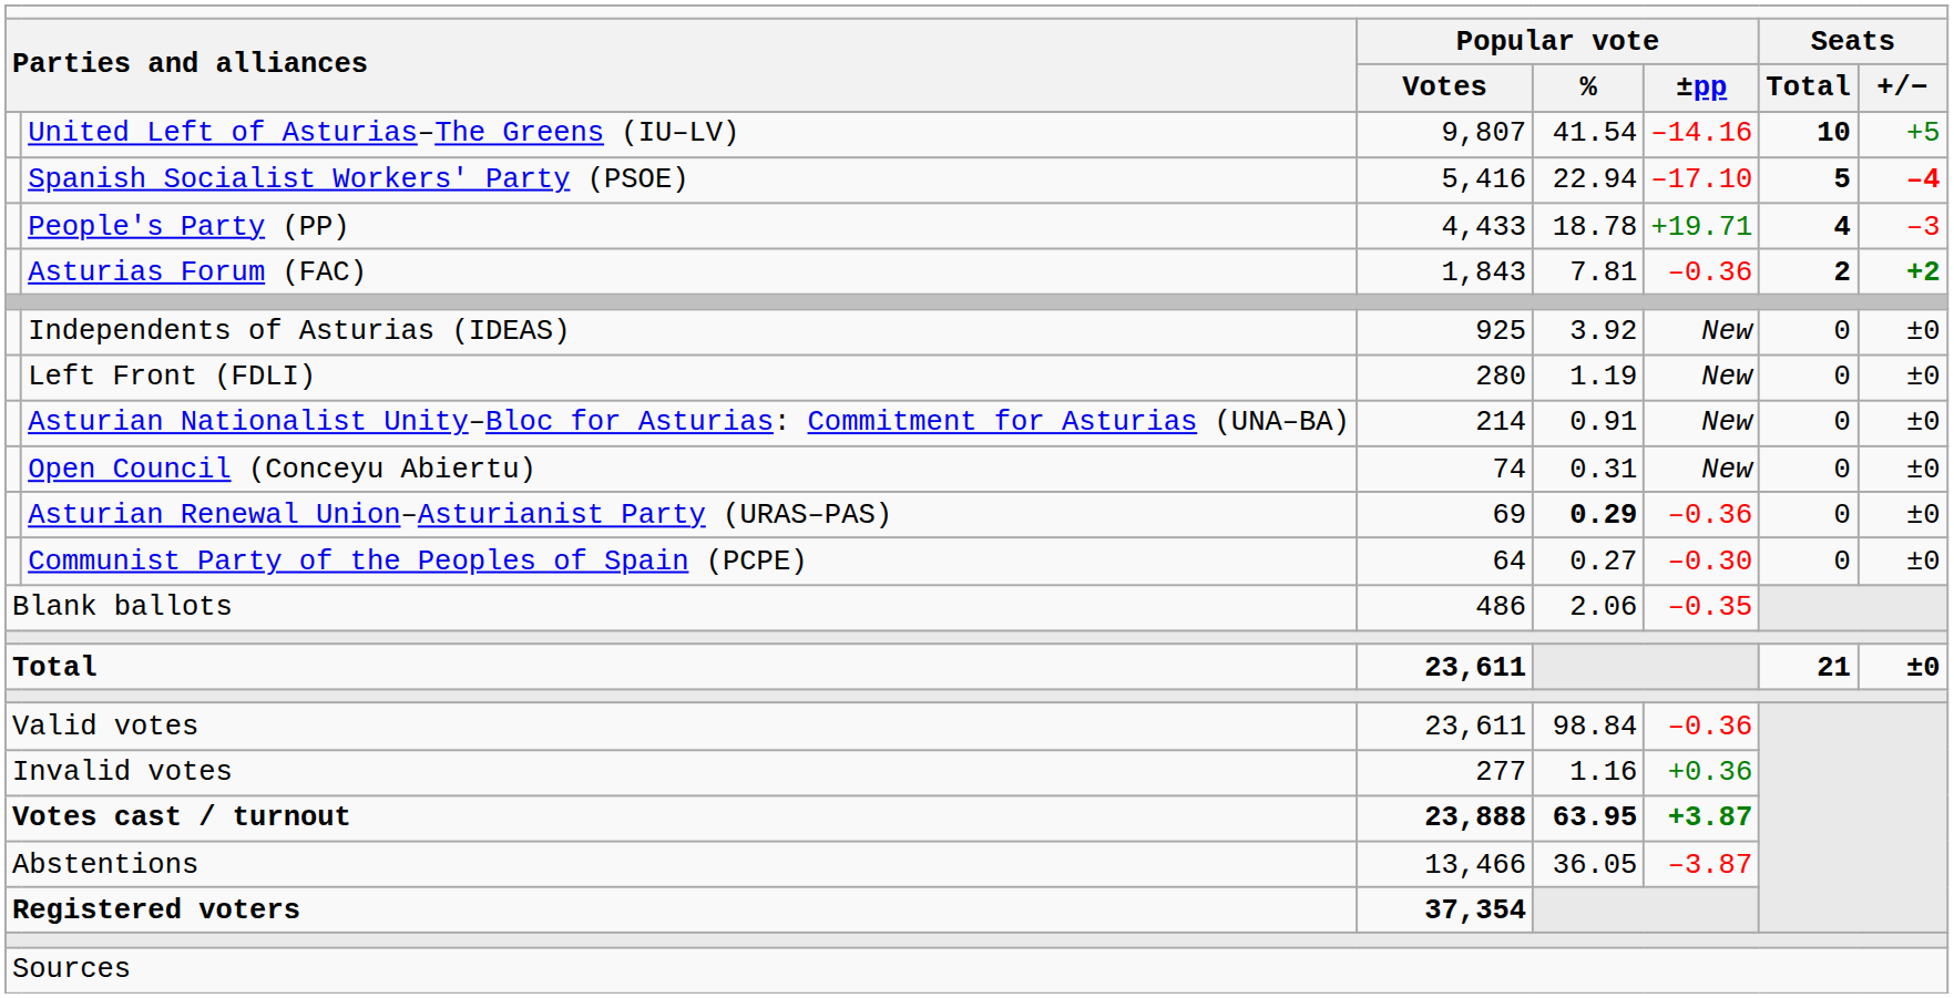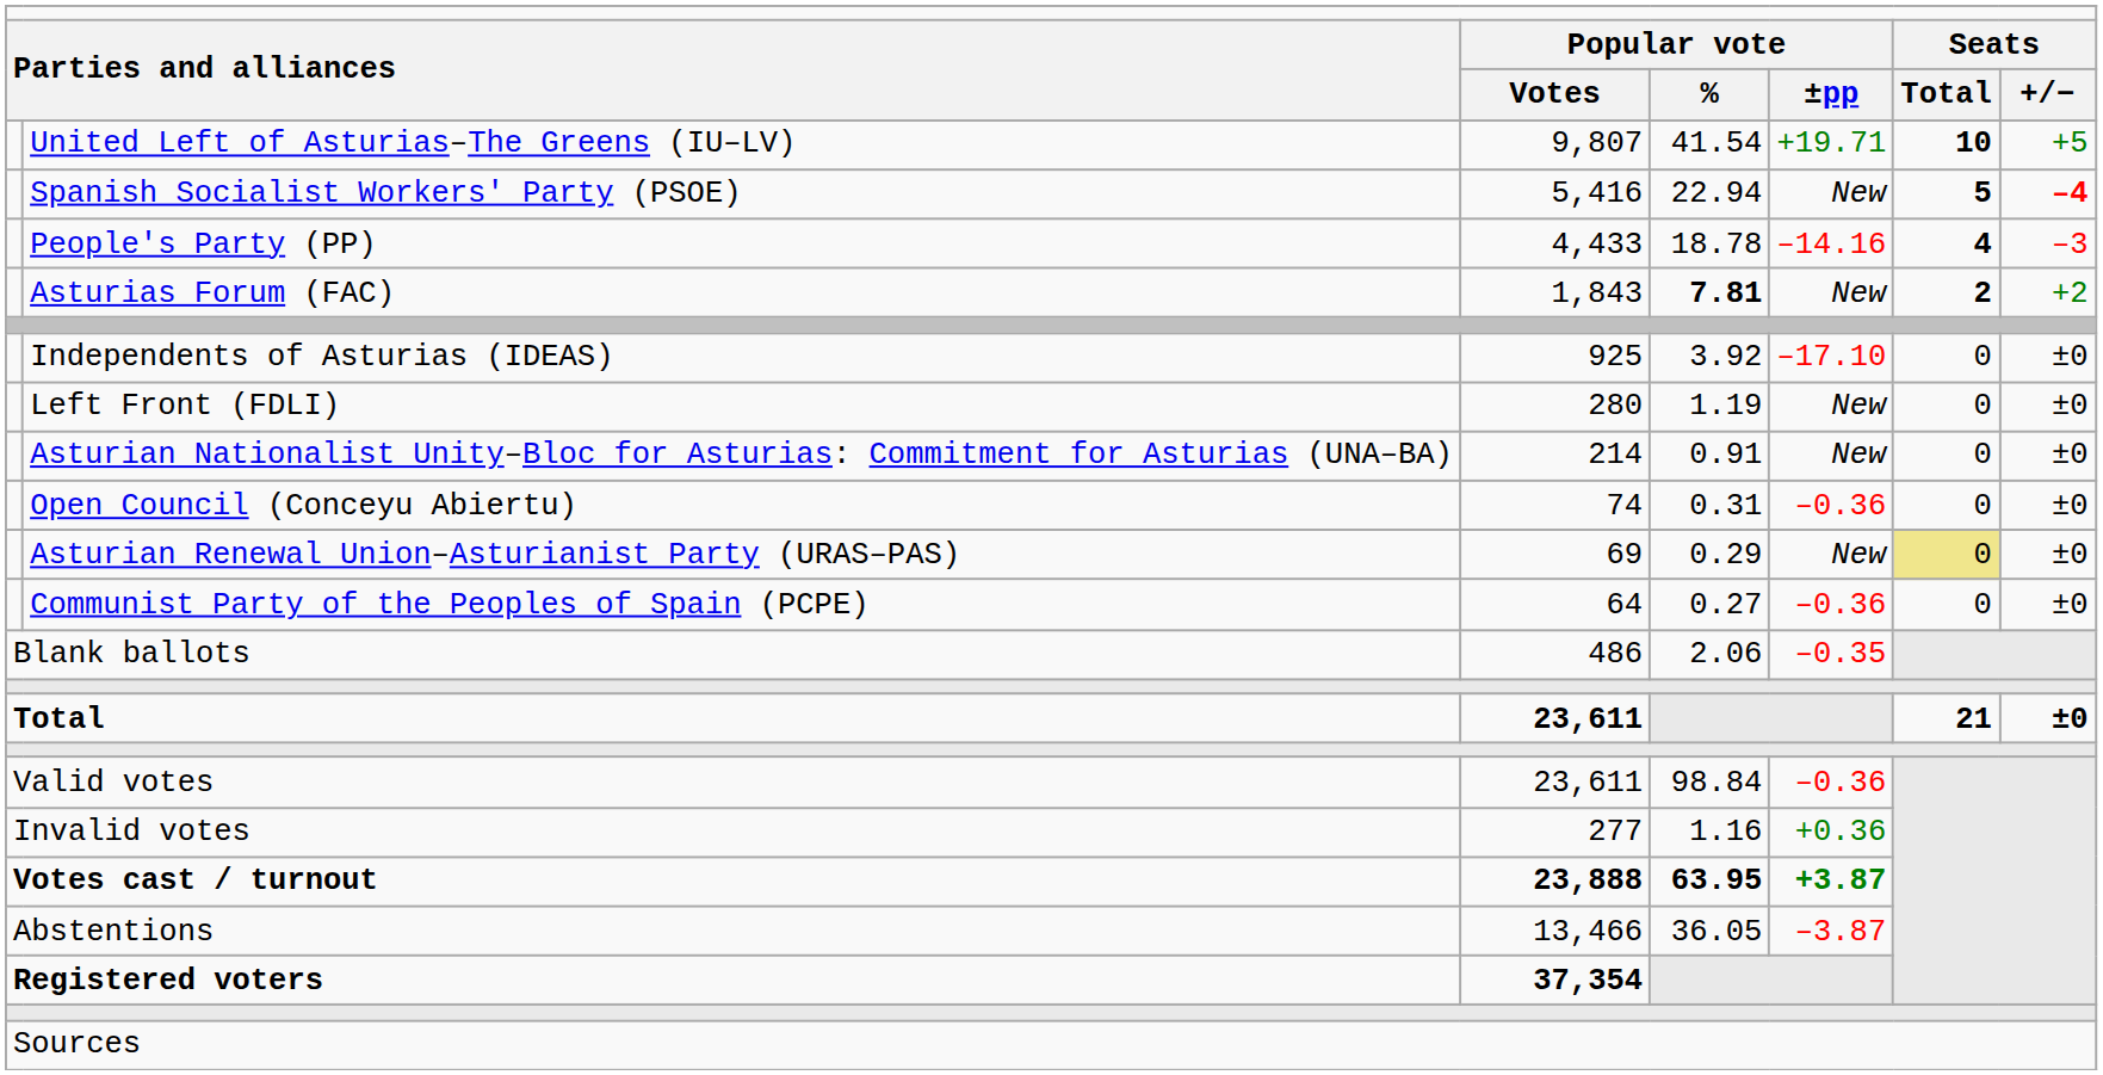United Left of Asturias–The Greens (IU–LV) | column 5: –14.16 -> +19.71
Spanish Socialist Workers' Party (PSOE) | column 5: –17.10 -> New
People's Party (PP) | column 5: +19.71 -> –14.16
Asturias Forum (FAC) | column 4: normal -> bold
Asturias Forum (FAC) | column 5: –0.36 -> New
Asturias Forum (FAC) | column 7: bold -> normal
Independents of Asturias (IDEAS) | column 5: New -> –17.10
Open Council (Conceyu Abiertu) | column 5: New -> –0.36
Asturian Renewal Union–Asturianist Party (URAS–PAS) | column 4: bold -> normal
Asturian Renewal Union–Asturianist Party (URAS–PAS) | column 5: –0.36 -> New
Asturian Renewal Union–Asturianist Party (URAS–PAS) | column 6: no background -> khaki background
Communist Party of the Peoples of Spain (PCPE) | column 5: –0.30 -> –0.36
